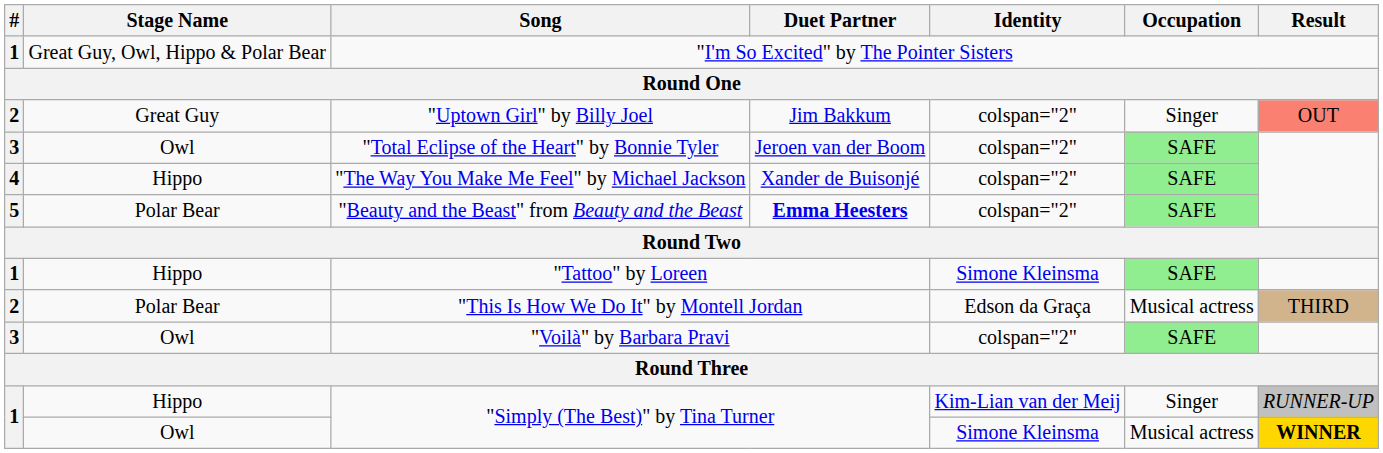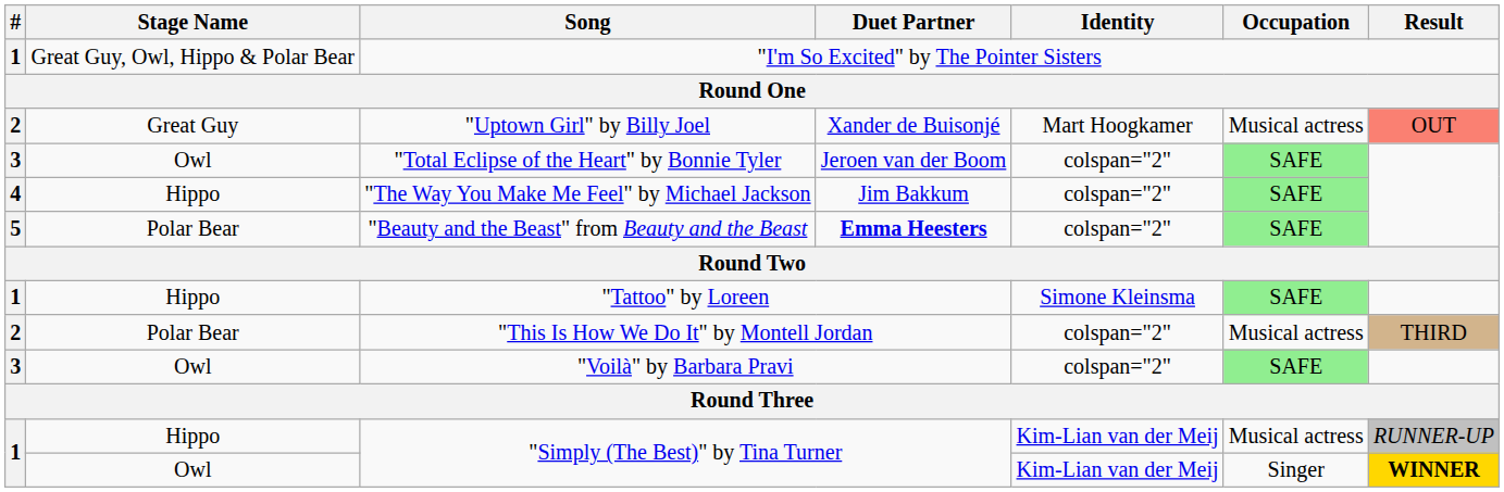"Uptown Girl" by Billy Joel | Duet Partner: Jim Bakkum -> Xander de Buisonjé
"Uptown Girl" by Billy Joel | Identity: colspan="2" -> Mart Hoogkamer
"Uptown Girl" by Billy Joel | Occupation: Singer -> Musical actress
"The Way You Make Me Feel" by Michael Jackson | Duet Partner: Xander de Buisonjé -> Jim Bakkum
"This Is How We Do It" by Montell Jordan | Identity: Edson da Graça -> colspan="2"
Hippo / "Simply (The Best)" by Tina Turner | Occupation: Singer -> Musical actress
Owl / "Simply (The Best)" by Tina Turner | Identity: Simone Kleinsma -> Kim-Lian van der Meij
Owl / "Simply (The Best)" by Tina Turner | Occupation: Musical actress -> Singer
